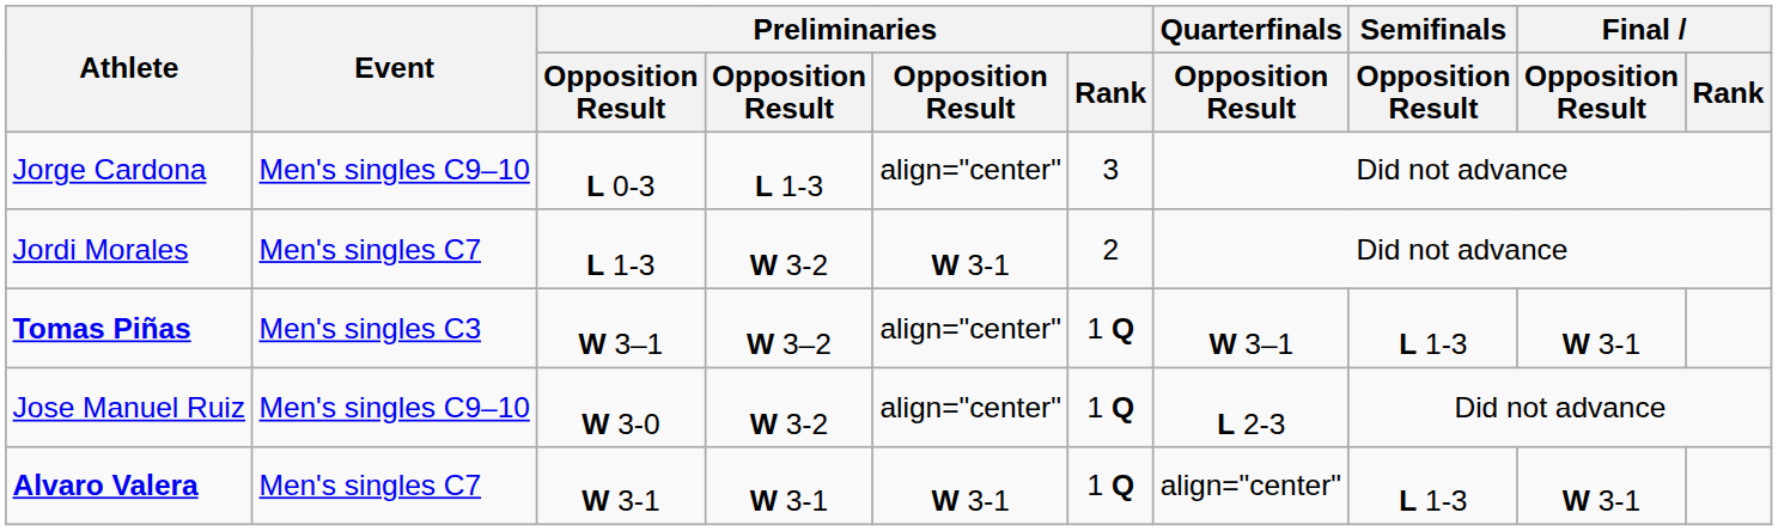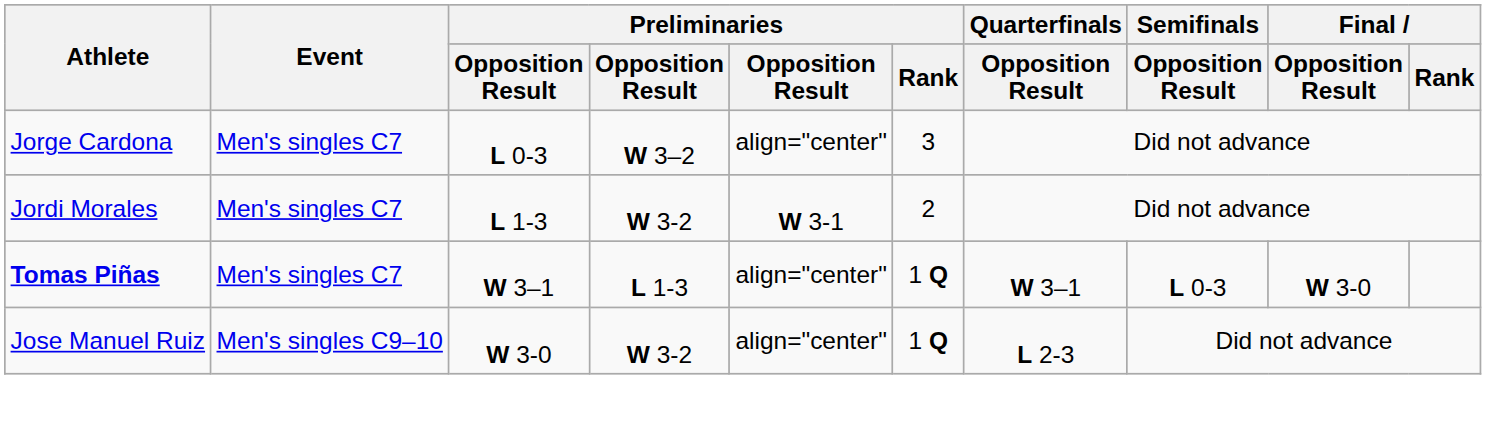Jorge Cardona | Event: Men's singles C9–10 -> Men's singles C7
Jorge Cardona | column 4: L 1-3 -> W 3–2
Tomas Piñas | Event: Men's singles C3 -> Men's singles C7
Tomas Piñas | column 4: W 3–2 -> L 1-3
Tomas Piñas | Semifinals / Opposition Result: L 1-3 -> L 0-3
Tomas Piñas | Final / Opposition Result: W 3-1 -> W 3-0
- row: Alvaro Valera | Men's singles C7 | W 3-1 | W 3-1 | W 3-1 | 1 Q | align="center" | L 1-3 | W 3-1
